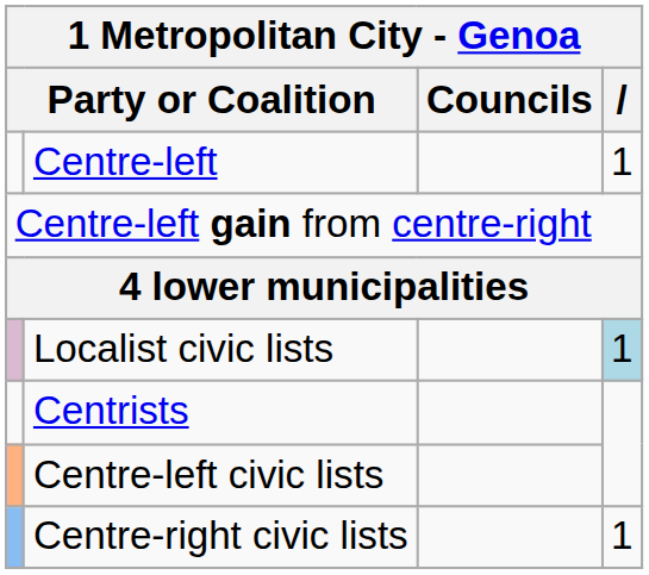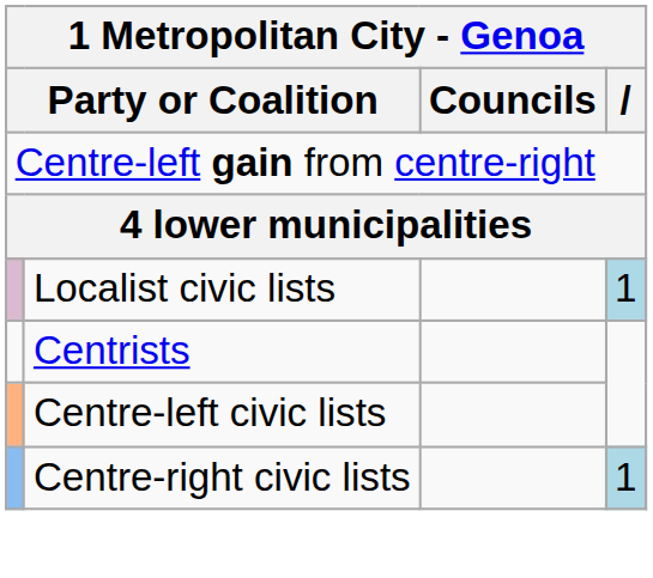- row: Centre-left | 1
Centre-right civic lists | column 4: no background -> lightblue background
